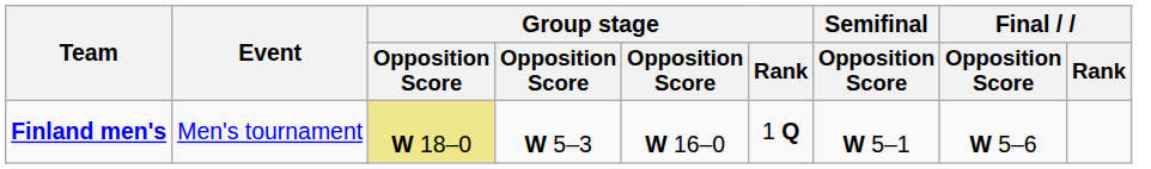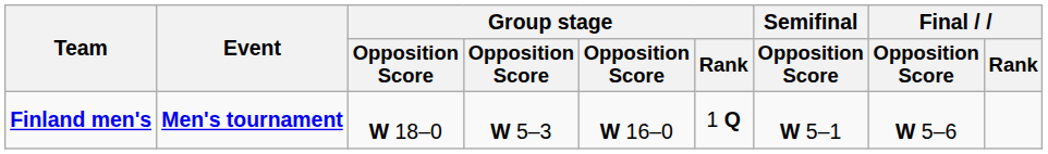Finland men's | Event: normal -> bold
Finland men's | column 3: khaki background -> no background
